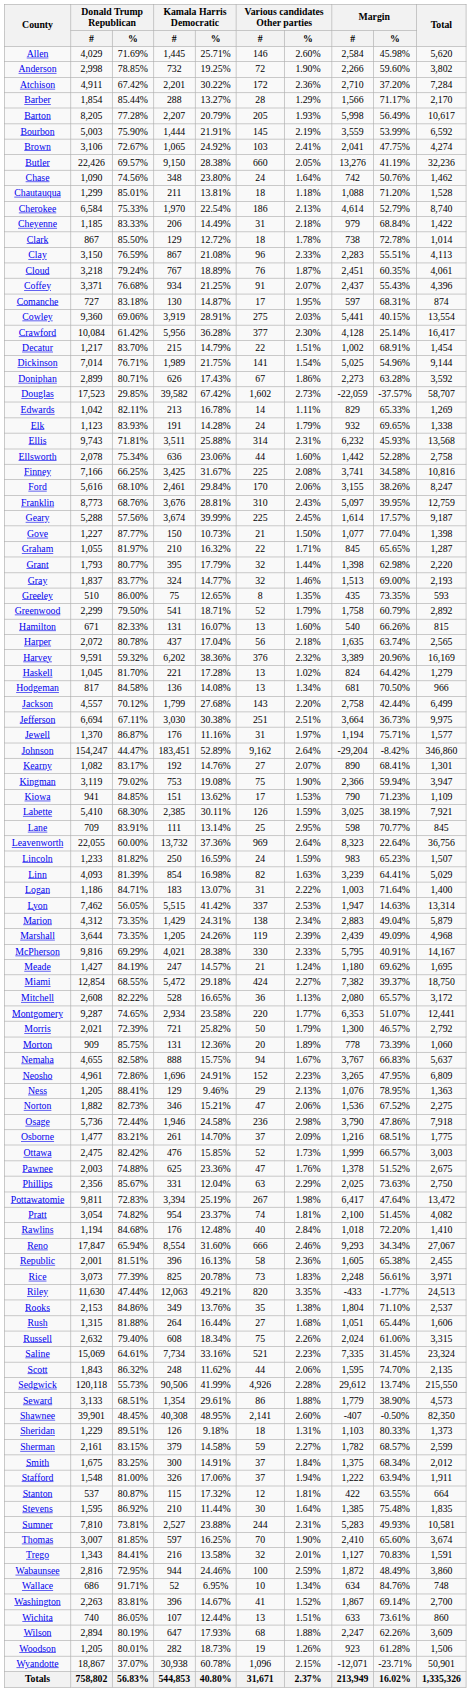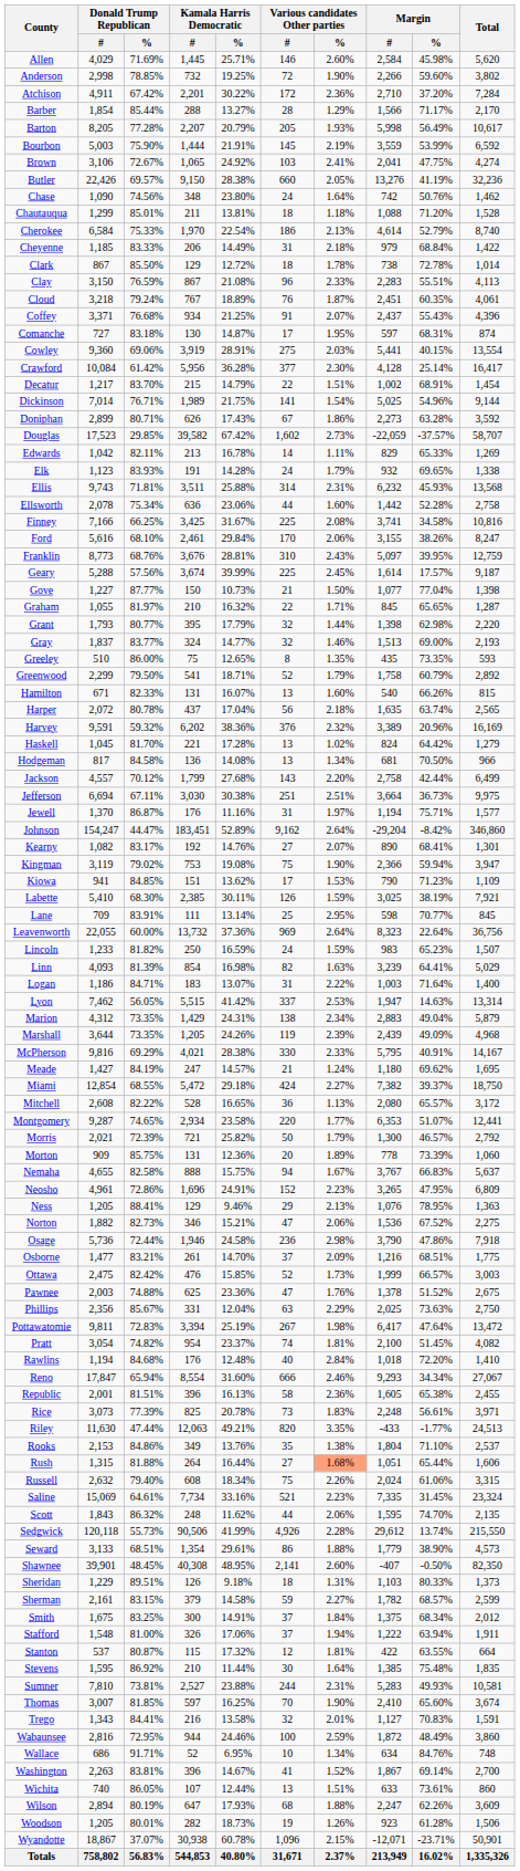Rush | Various candidates Other parties / %: no background -> lightsalmon background
